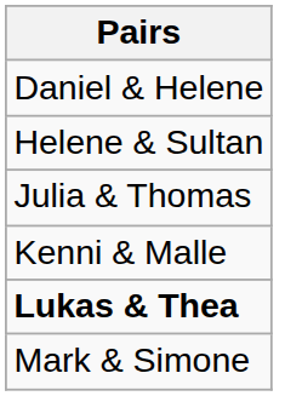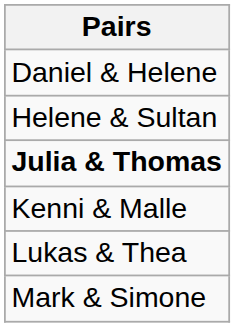row 4 | column 1: normal -> bold
row 6 | column 1: bold -> normal
